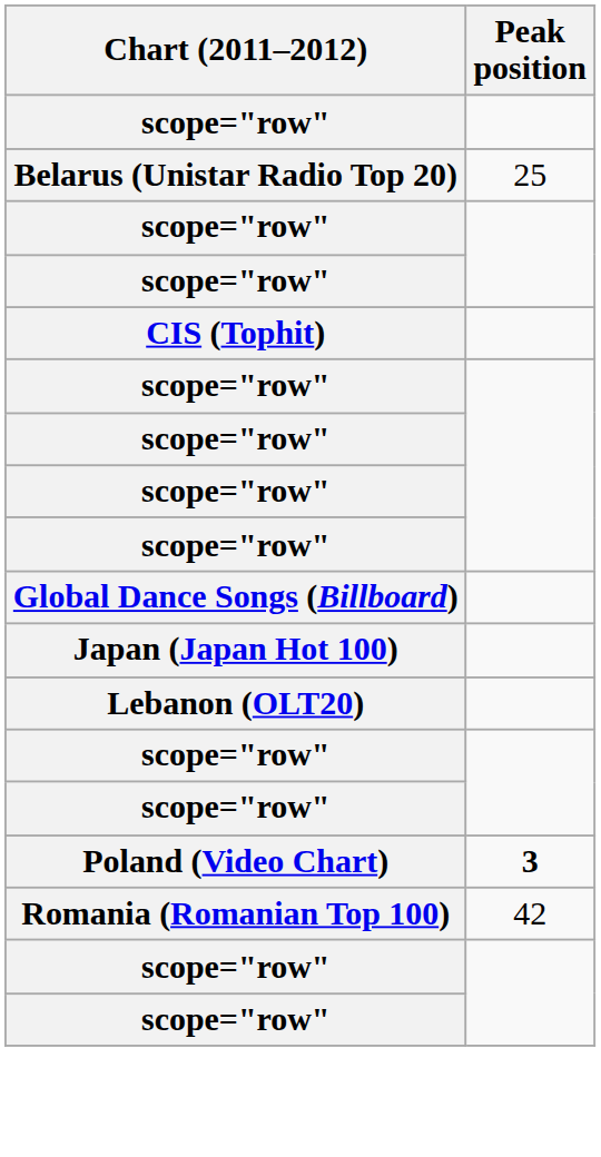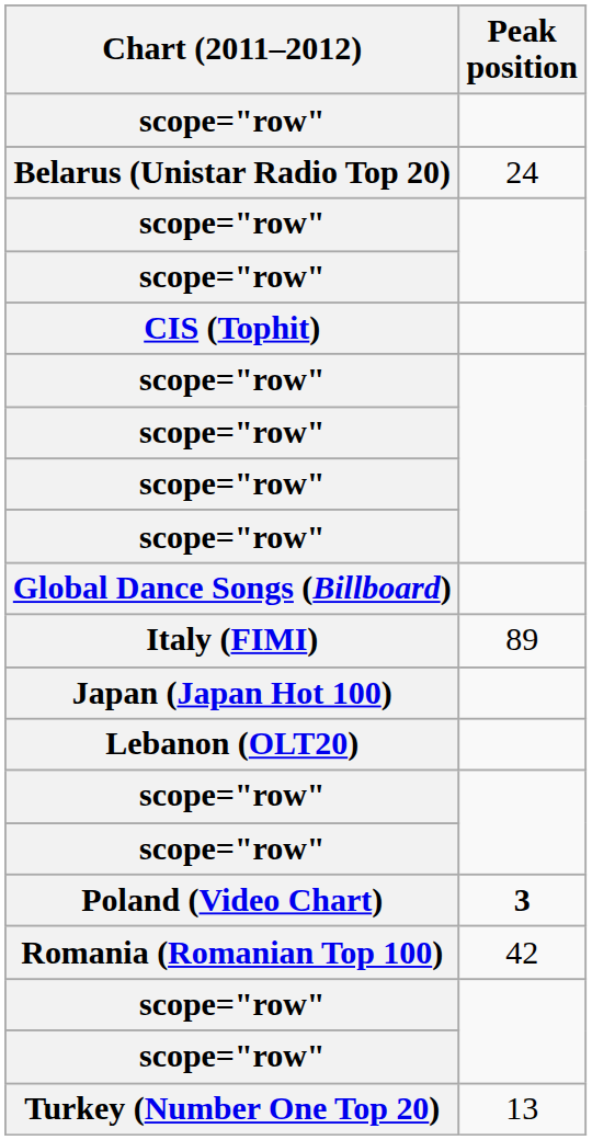Belarus (Unistar Radio Top 20) | Peak position: 25 -> 24
+ row: Italy (FIMI) | 89
+ row: Turkey (Number One Top 20) | 13
